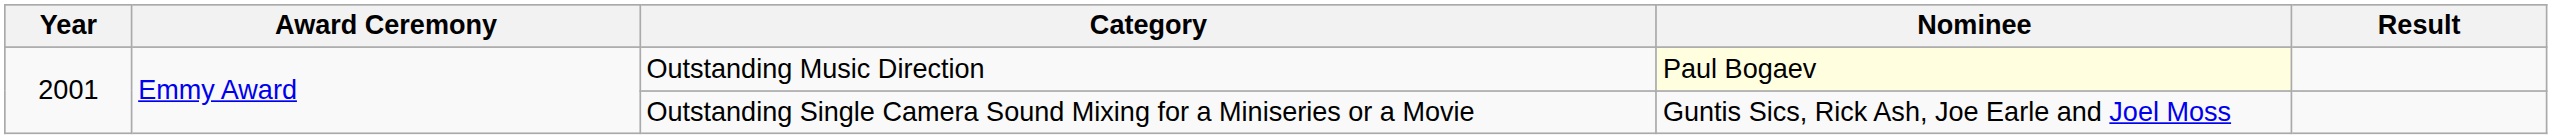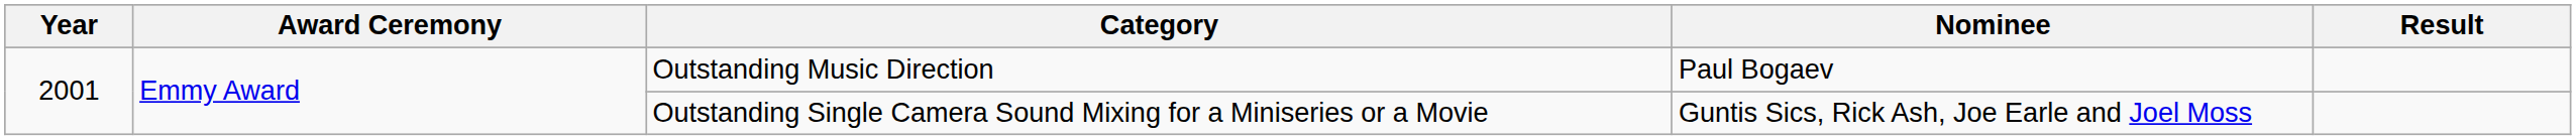Outstanding Music Direction | Nominee: lightyellow background -> no background
